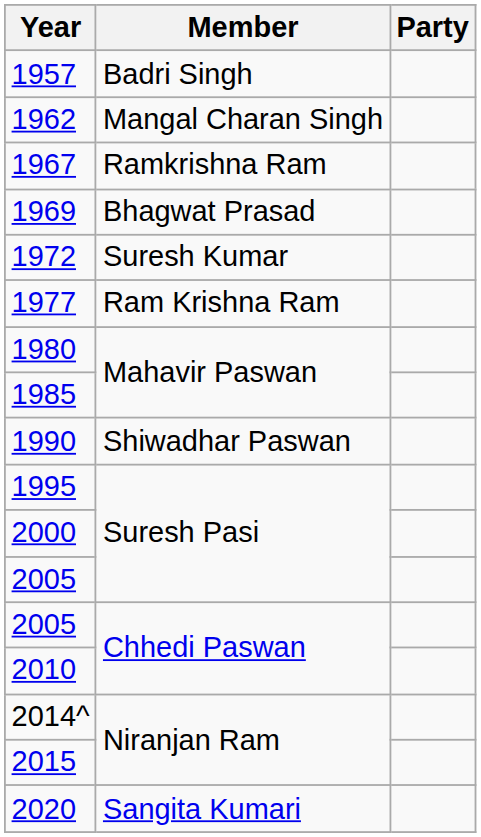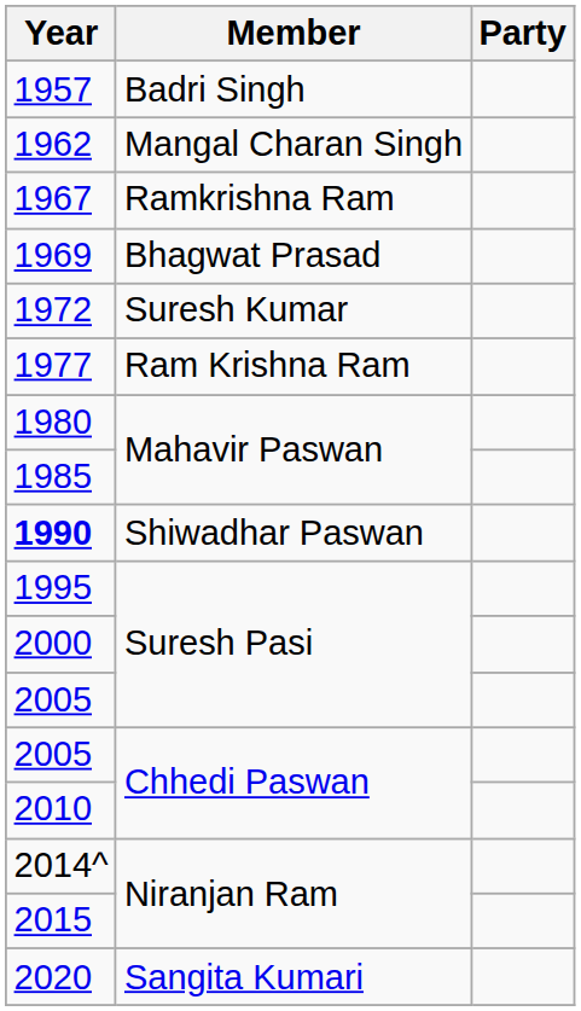1990 | Year: normal -> bold
